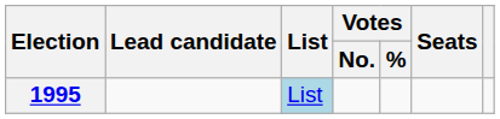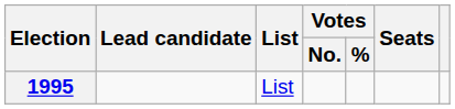1995 | List: lightblue background -> no background
